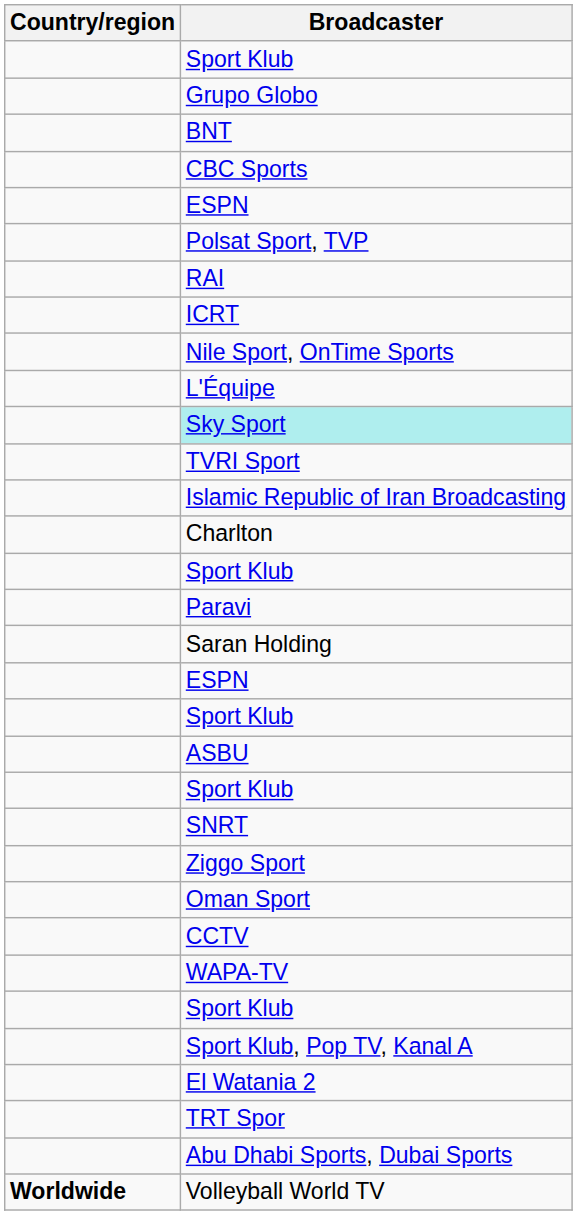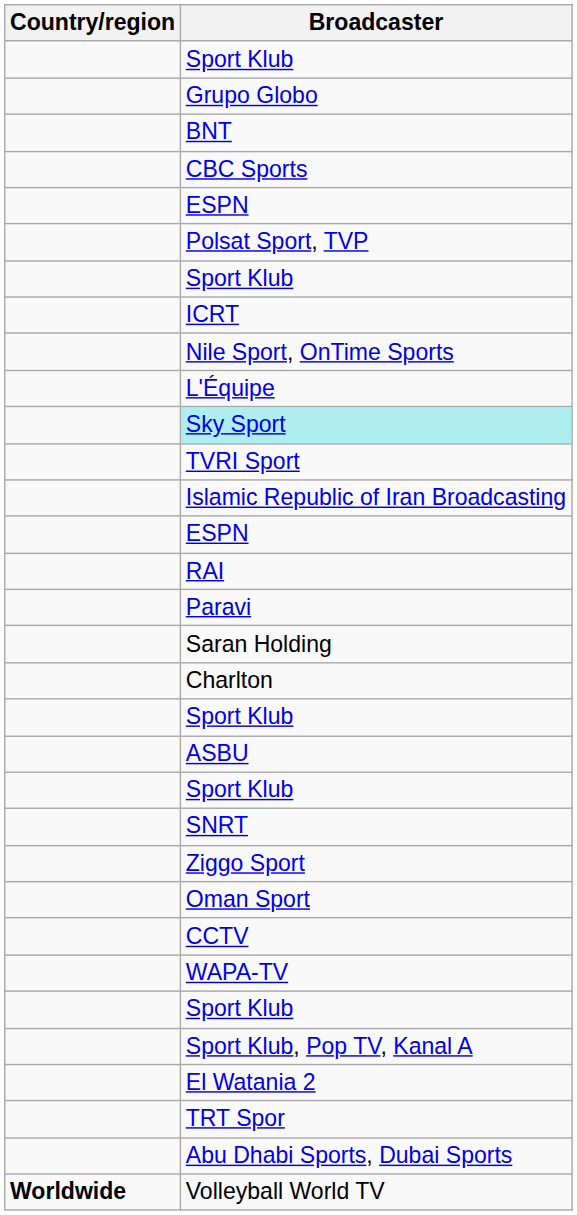row 8 | Broadcaster: RAI -> Sport Klub
row 15 | Broadcaster: Charlton -> ESPN
row 16 | Broadcaster: Sport Klub -> RAI
row 19 | Broadcaster: ESPN -> Charlton
